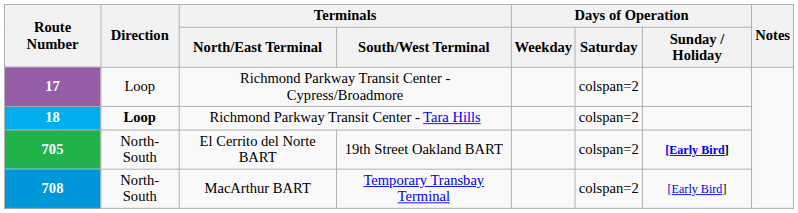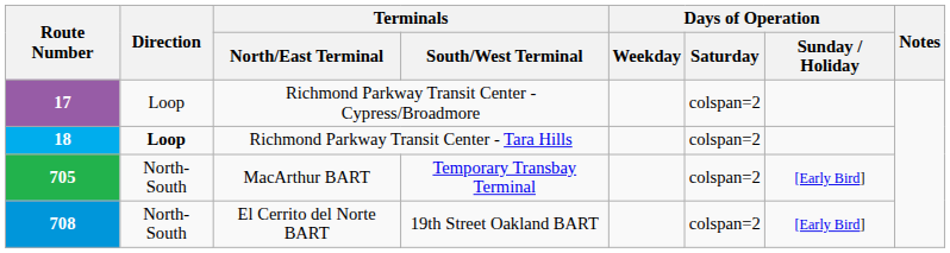705 | Terminals / North/East Terminal: El Cerrito del Norte BART -> MacArthur BART
705 | Terminals / South/West Terminal: 19th Street Oakland BART -> Temporary Transbay Terminal
705 | Days of Operation / Sunday / Holiday: bold -> normal
708 | Terminals / North/East Terminal: MacArthur BART -> El Cerrito del Norte BART
708 | Terminals / South/West Terminal: Temporary Transbay Terminal -> 19th Street Oakland BART
